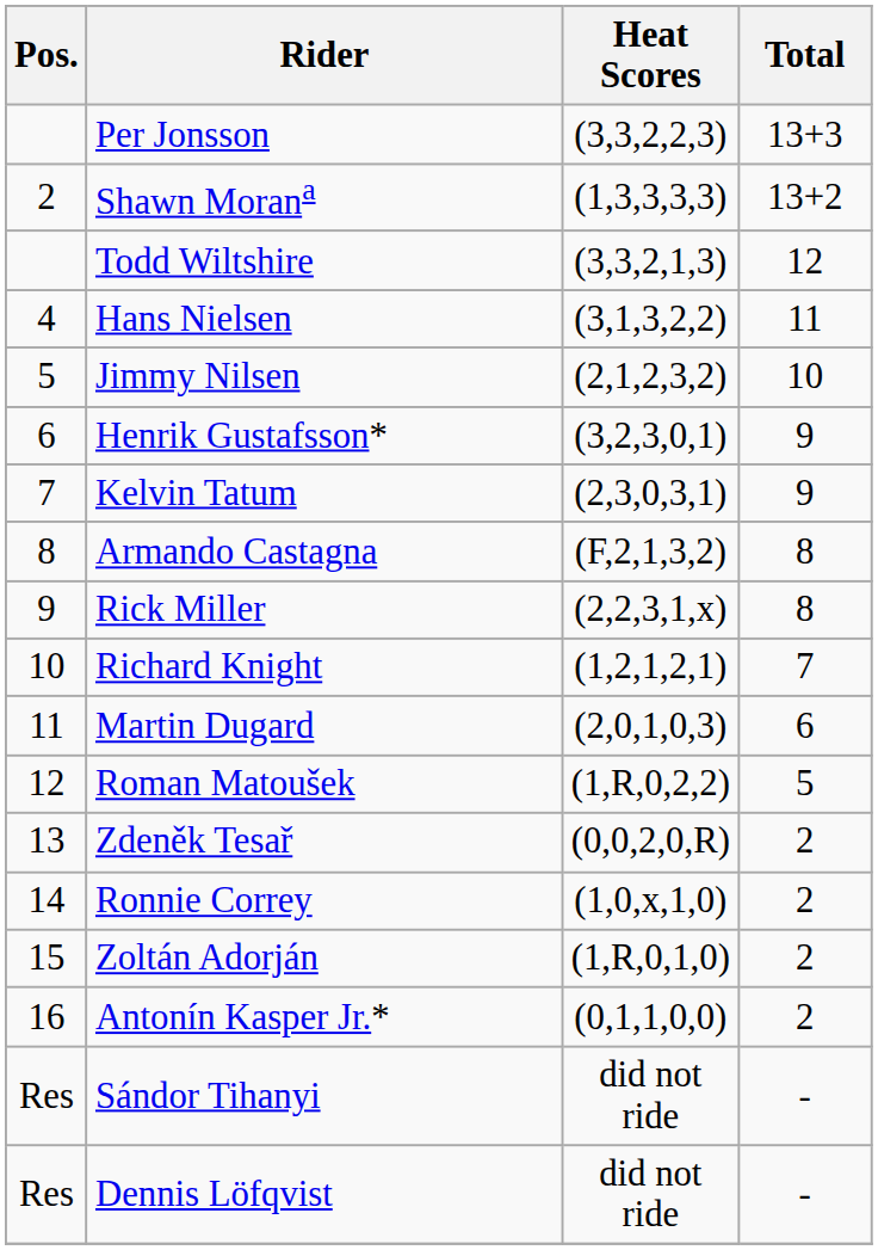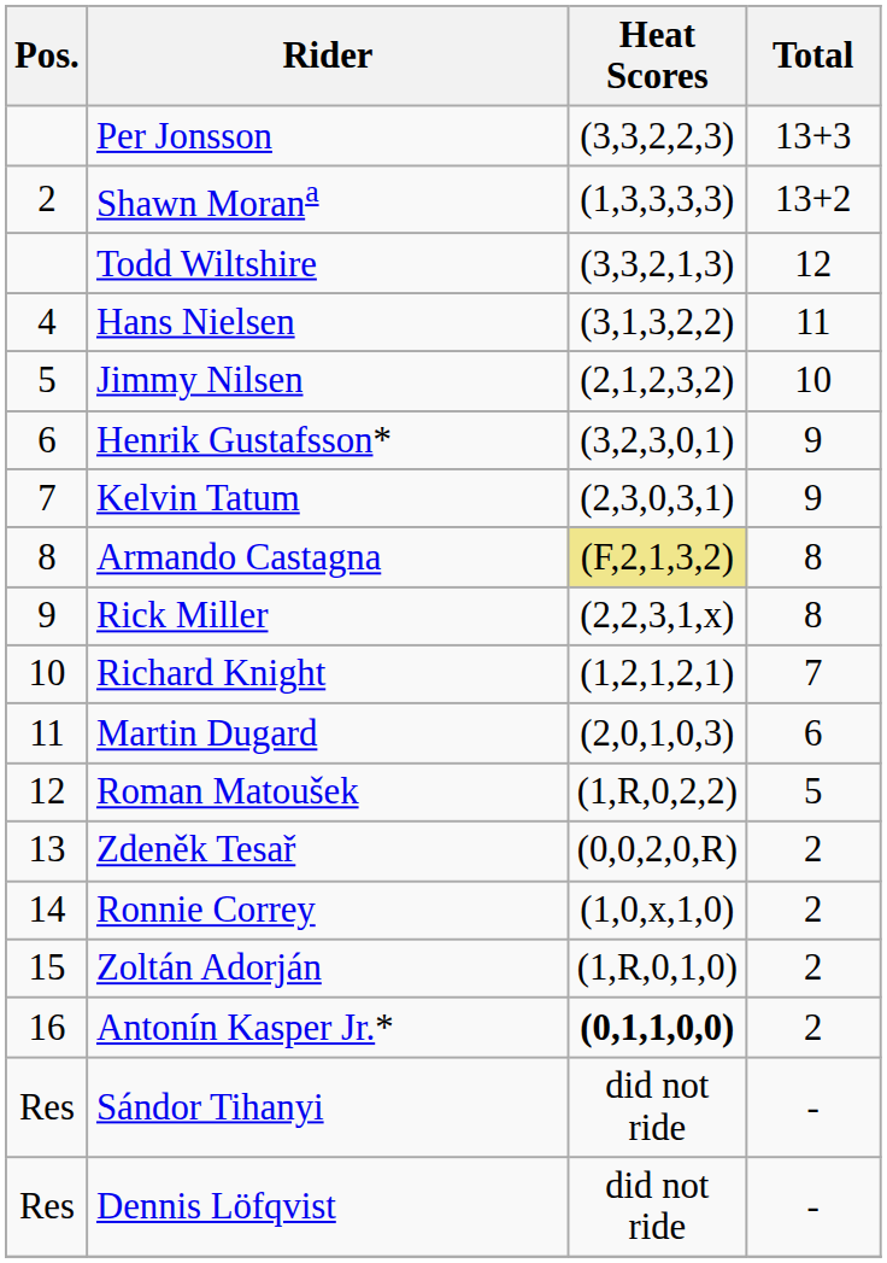Armando Castagna | Heat Scores: no background -> khaki background
Antonín Kasper Jr.* | Heat Scores: normal -> bold
